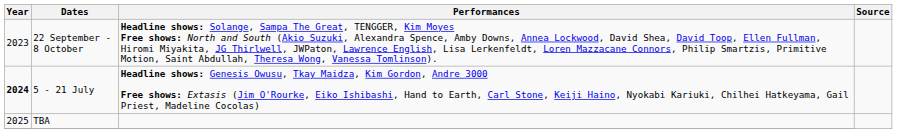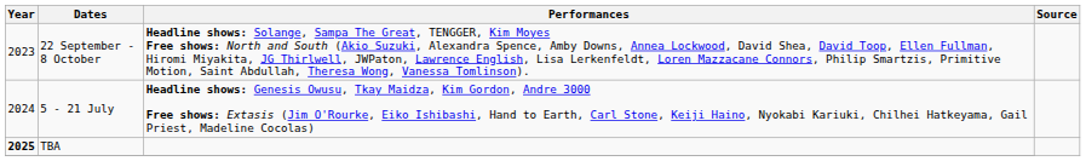5 - 21 July | Year: bold -> normal
TBA | Year: normal -> bold
